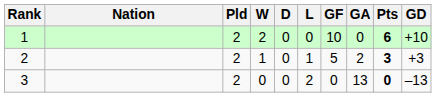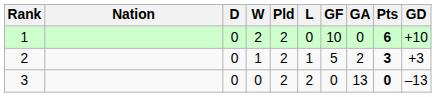columns swapped: Pld <-> D
